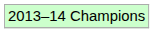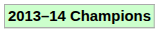row 1 | column 1: normal -> bold
